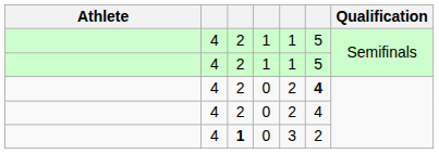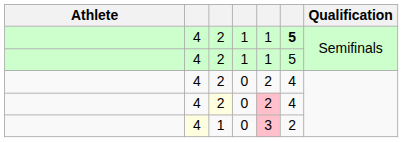row 2 | column 6: normal -> bold
row 4 | column 6: bold -> normal
row 5 | column 3: no background -> lightyellow background
row 5 | column 5: no background -> pink background
row 6 | column 2: no background -> lightyellow background
row 6 | column 3: bold -> normal
row 6 | column 5: no background -> pink background
